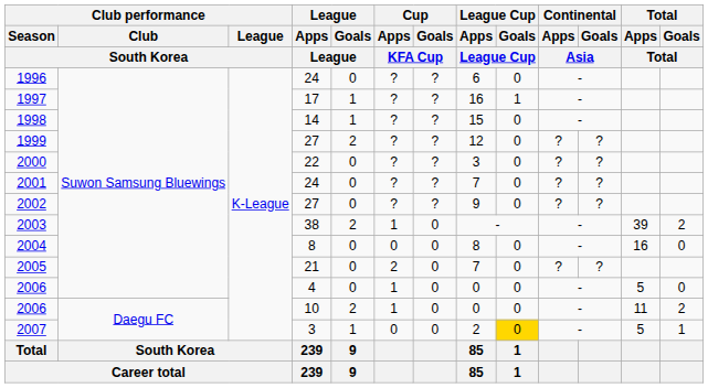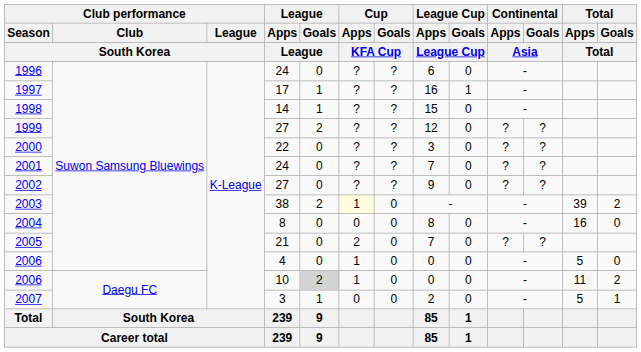2003 | Cup / Apps / KFA Cup: no background -> lightyellow background
2006 / 10 | League / Goals / League: no background -> lightgrey background
2007 | League Cup / Goals / League Cup: gold background -> no background
